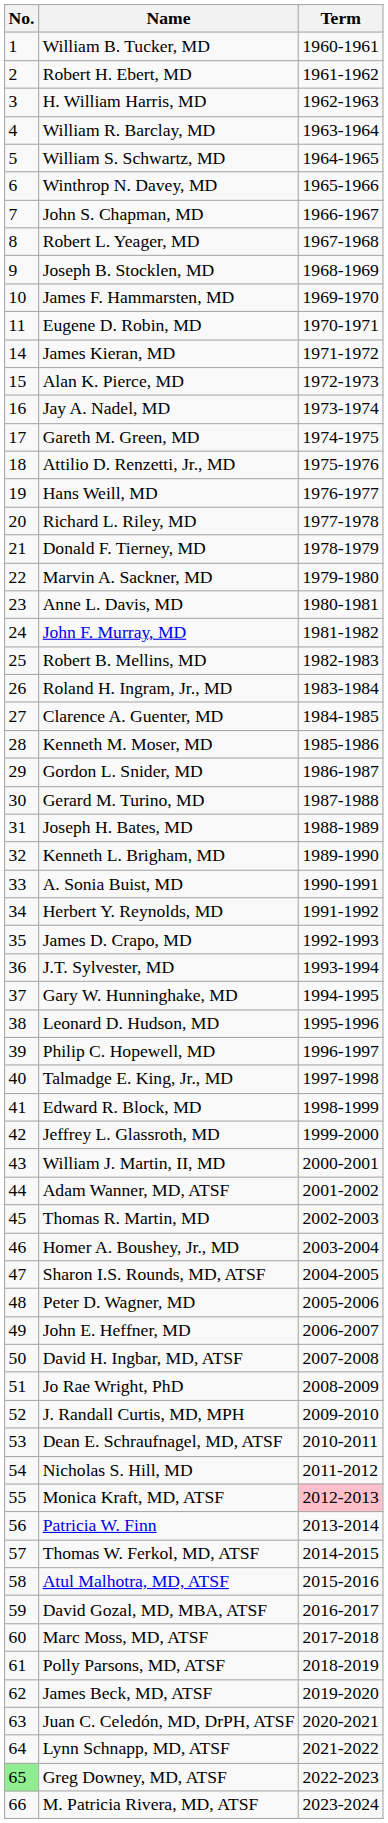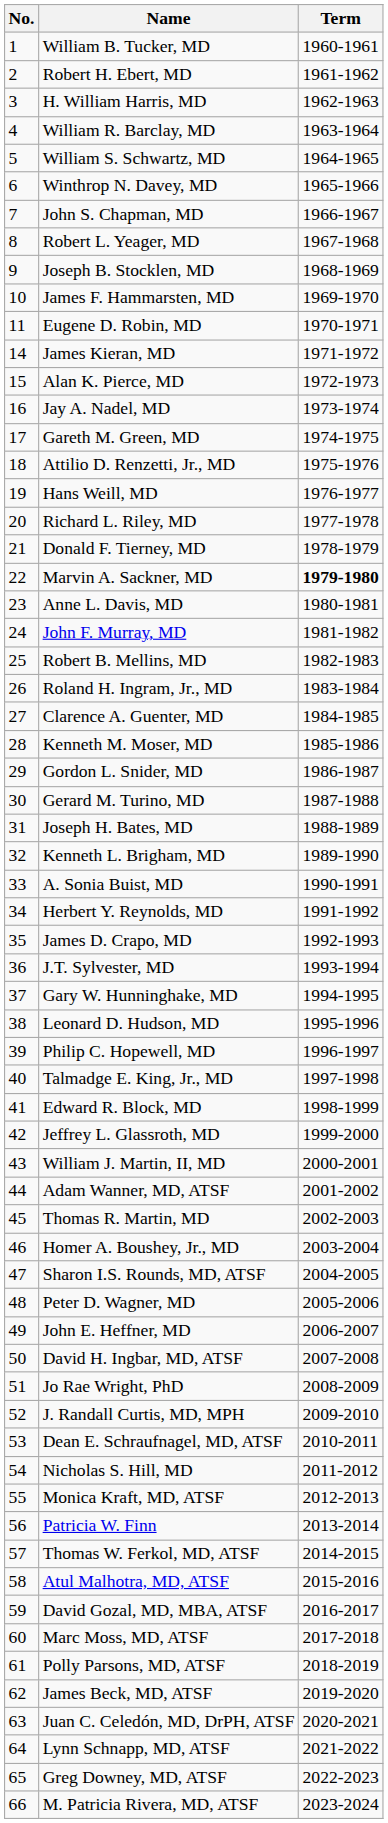Marvin A. Sackner, MD | Term: normal -> bold
Monica Kraft, MD, ATSF | Term: pink background -> no background
Greg Downey, MD, ATSF | No.: lightgreen background -> no background
